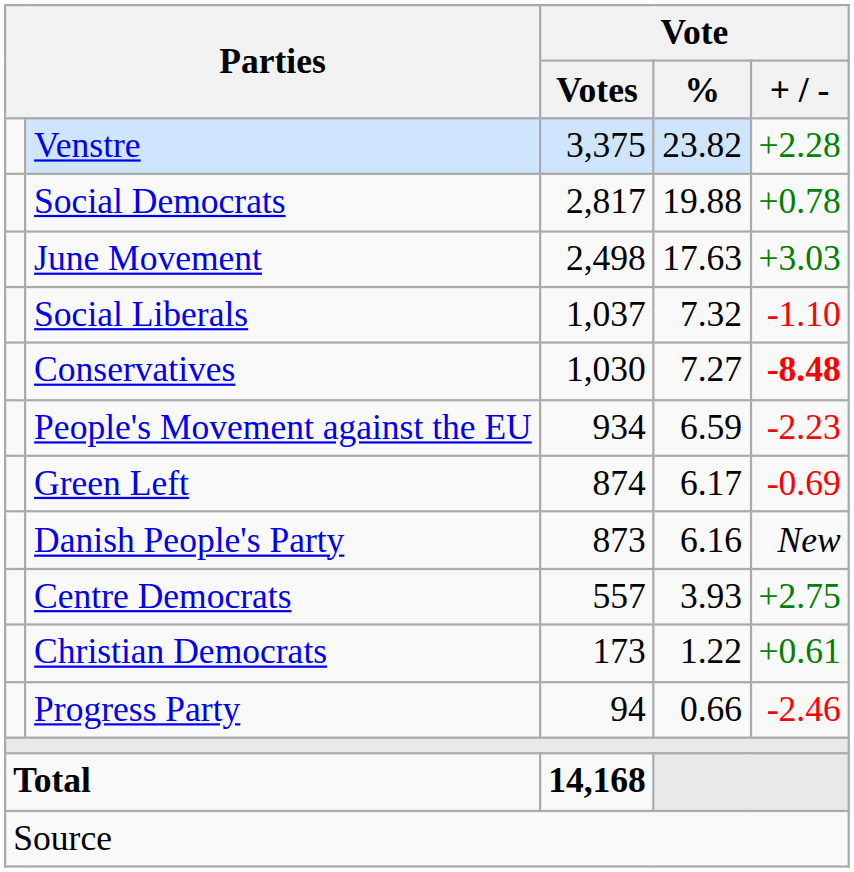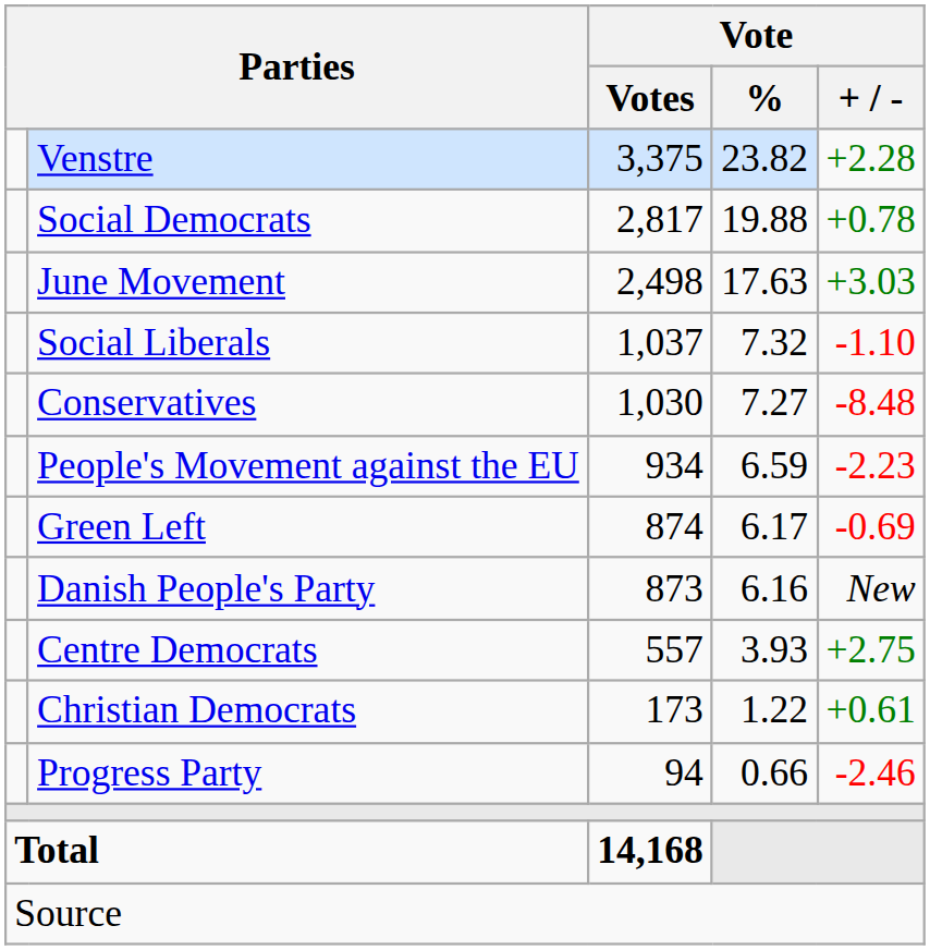Conservatives | Vote / + / -: bold -> normal
